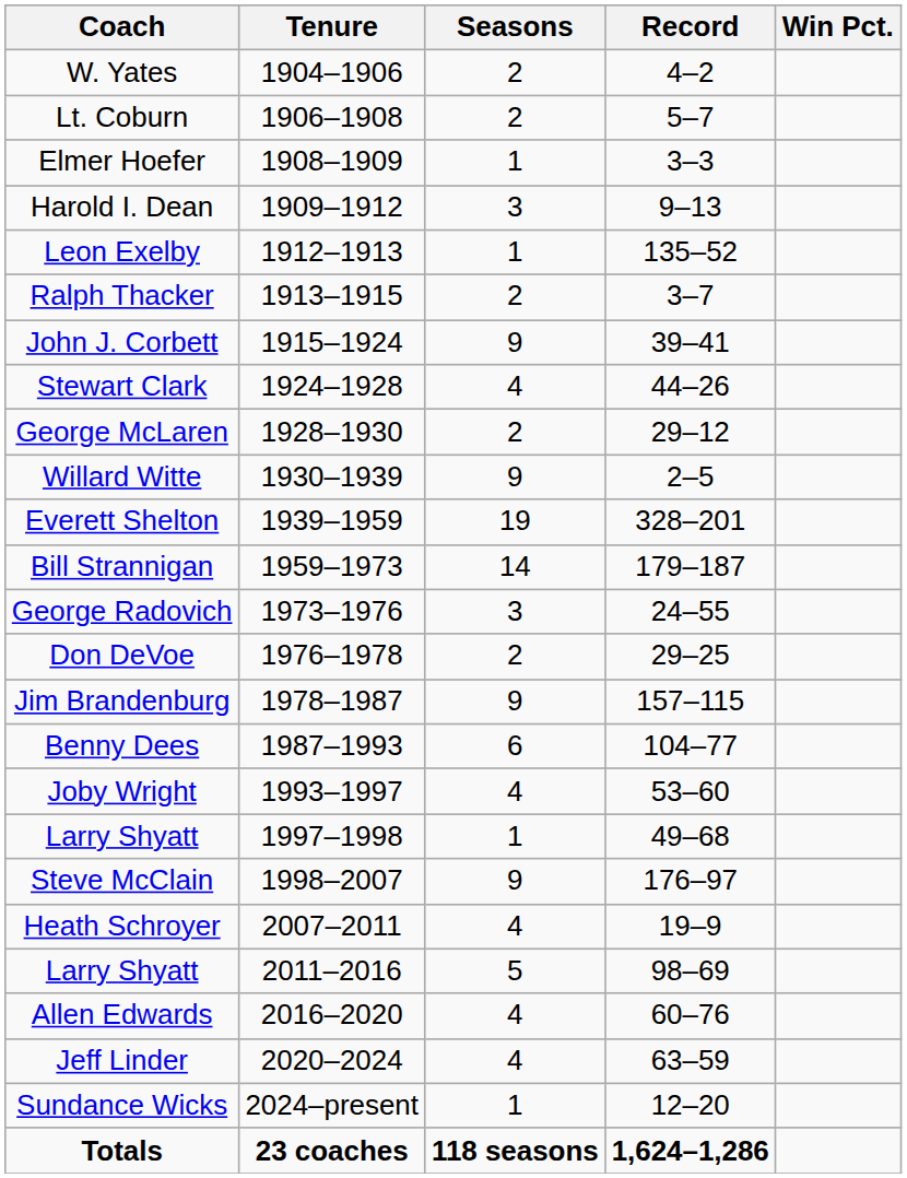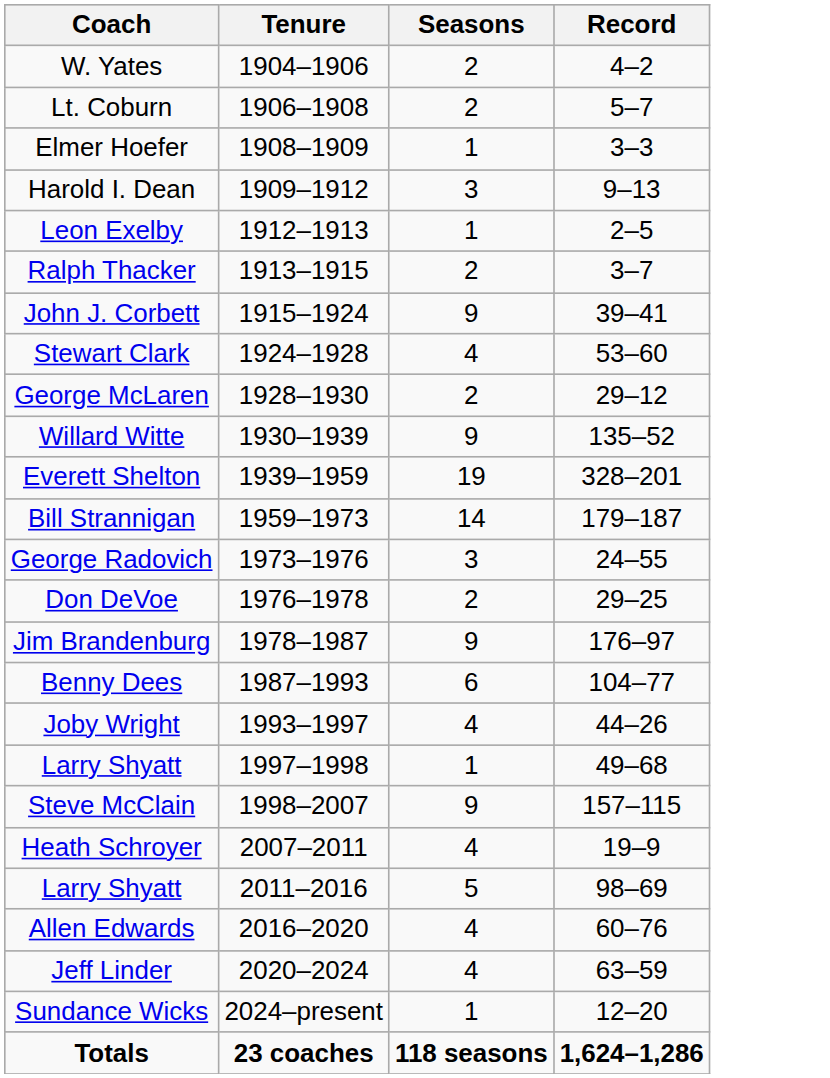- column: Win Pct.
Leon Exelby | Record: 135–52 -> 2–5
Stewart Clark | Record: 44–26 -> 53–60
Willard Witte | Record: 2–5 -> 135–52
Jim Brandenburg | Record: 157–115 -> 176–97
Joby Wright | Record: 53–60 -> 44–26
Steve McClain | Record: 176–97 -> 157–115
